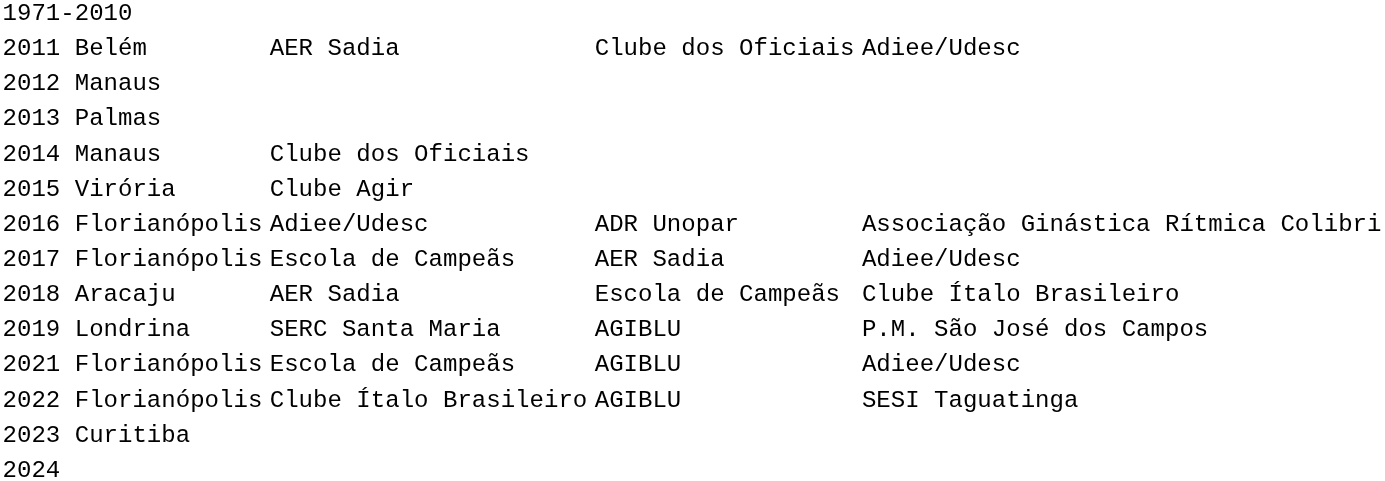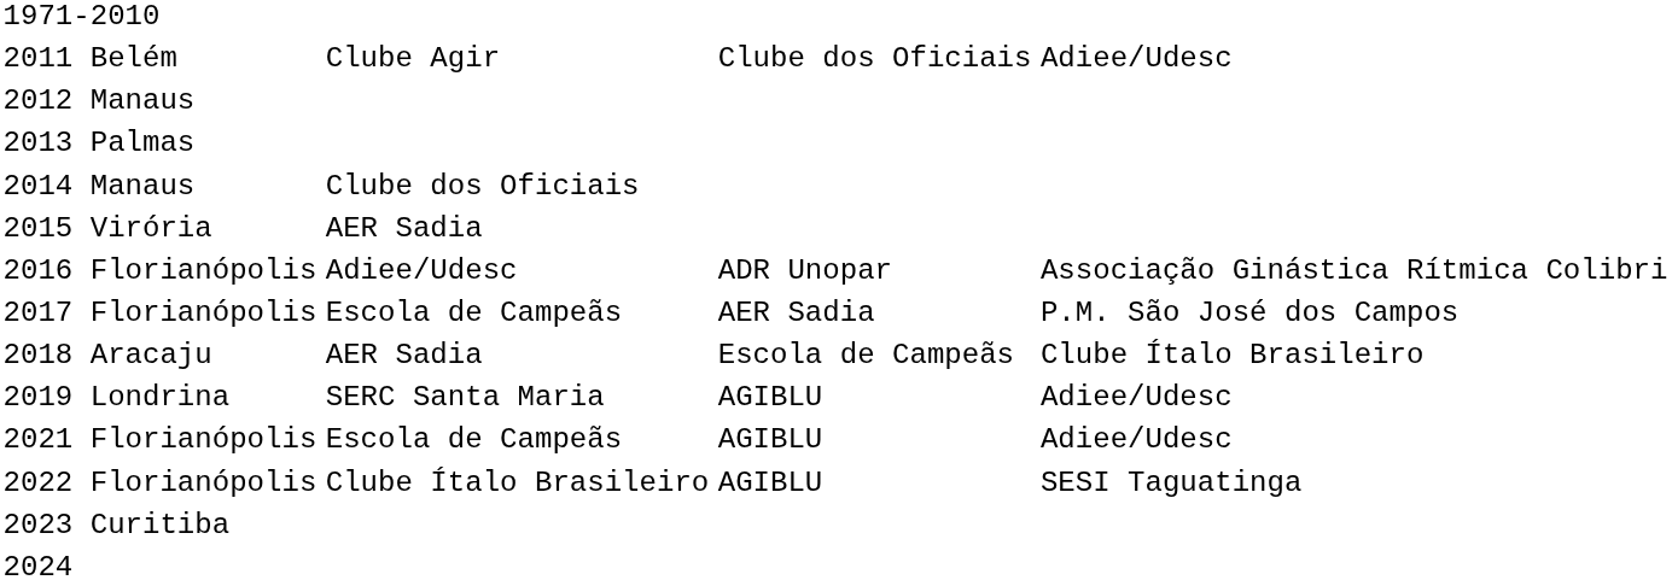2011 Belém | column 2: AER Sadia -> Clube Agir
2015 Virória | column 2: Clube Agir -> AER Sadia
2017 Florianópolis | column 4: Adiee/Udesc -> P.M. São José dos Campos
2019 Londrina | column 4: P.M. São José dos Campos -> Adiee/Udesc
